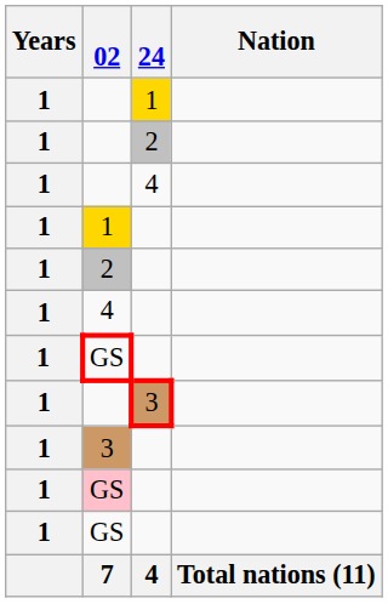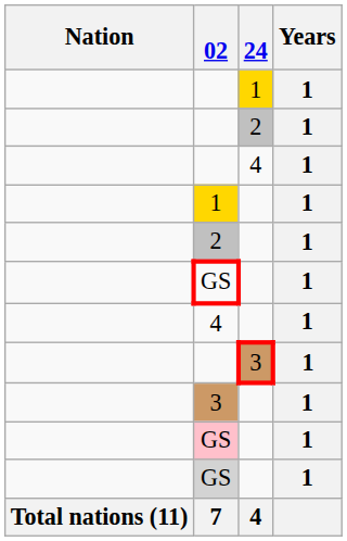columns swapped: Nation <-> Years
row 7 | 02: 4 -> GS
row 8 | 02: GS -> 4
row 12 | 02: no background -> lightgrey background
